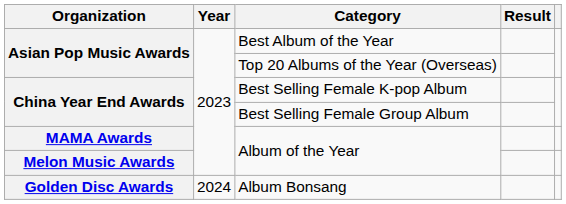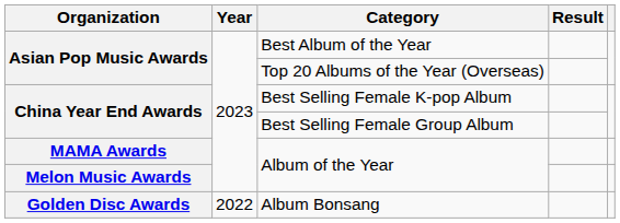Album Bonsang | Year: 2024 -> 2022
